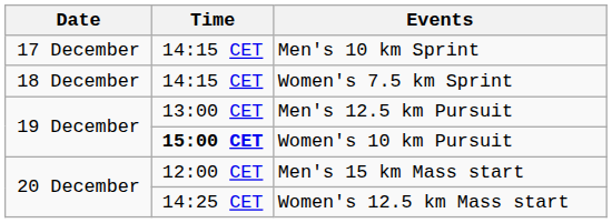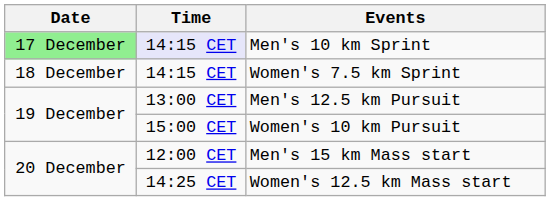Men's 10 km Sprint | Date: no background -> lightgreen background
Men's 10 km Sprint | Time: no background -> lavender background
Women's 10 km Pursuit | Time: bold -> normal
